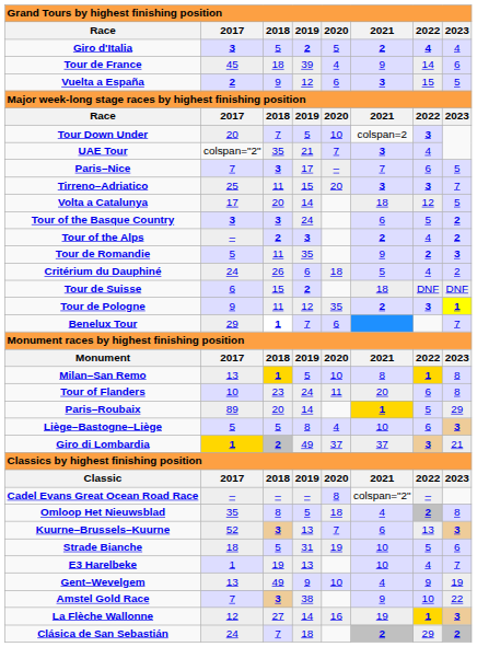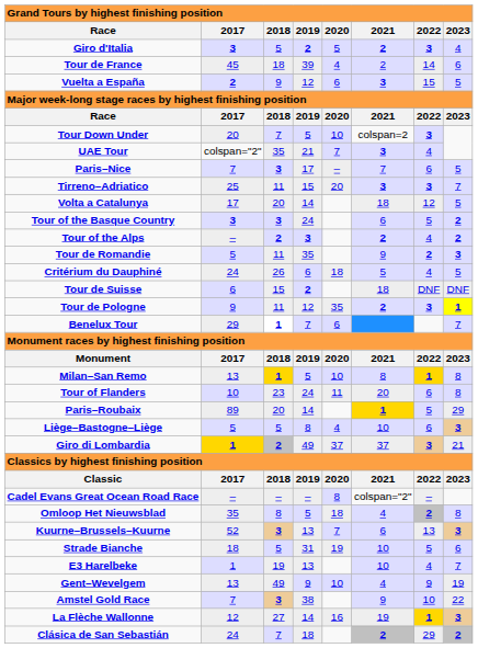Giro d'Italia | 2022: 4 -> 3
Tour de France | 2021: 9 -> 2
Critérium du Dauphiné | 2023: 2 -> 5
